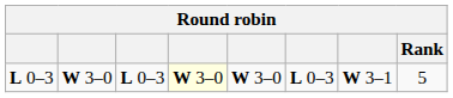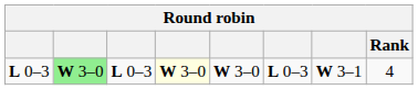row 3 | column 2: no background -> lightgreen background
row 3 | Rank: 5 -> 4
